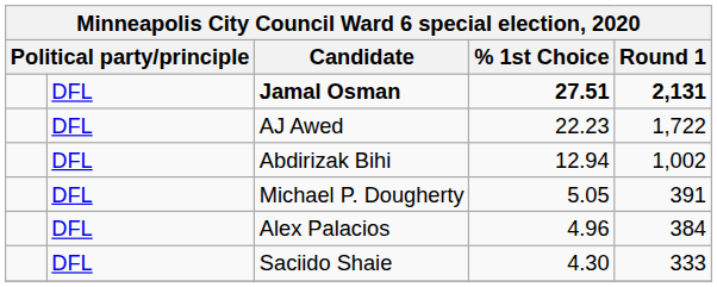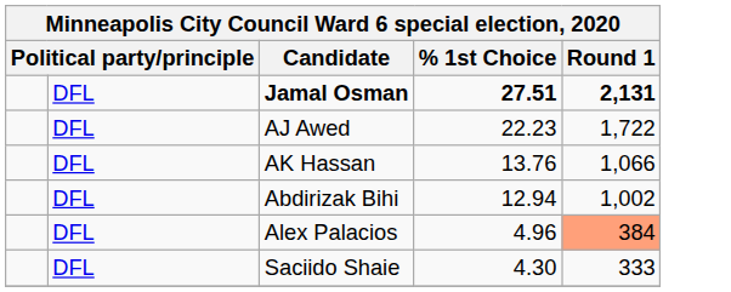+ row: DFL | AK Hassan | 13.76 | 1,066
- row: DFL | Michael P. Dougherty | 5.05 | 391
Alex Palacios | Round 1: no background -> lightsalmon background
